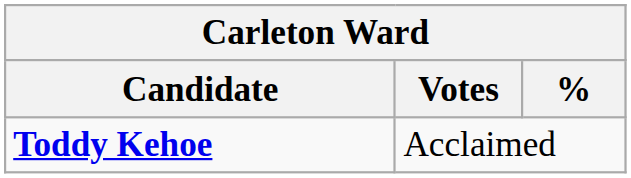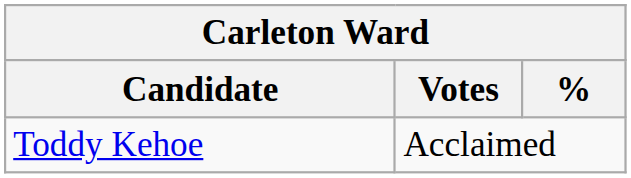Toddy Kehoe | Candidate: bold -> normal
